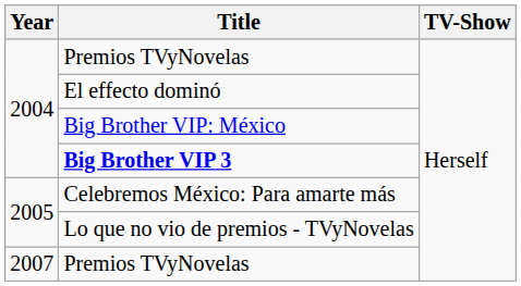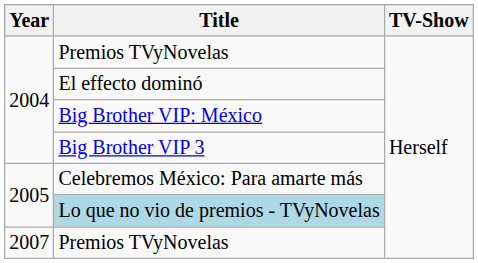Big Brother VIP 3 | Title: bold -> normal
Lo que no vio de premios - TVyNovelas | Title: no background -> lightblue background
